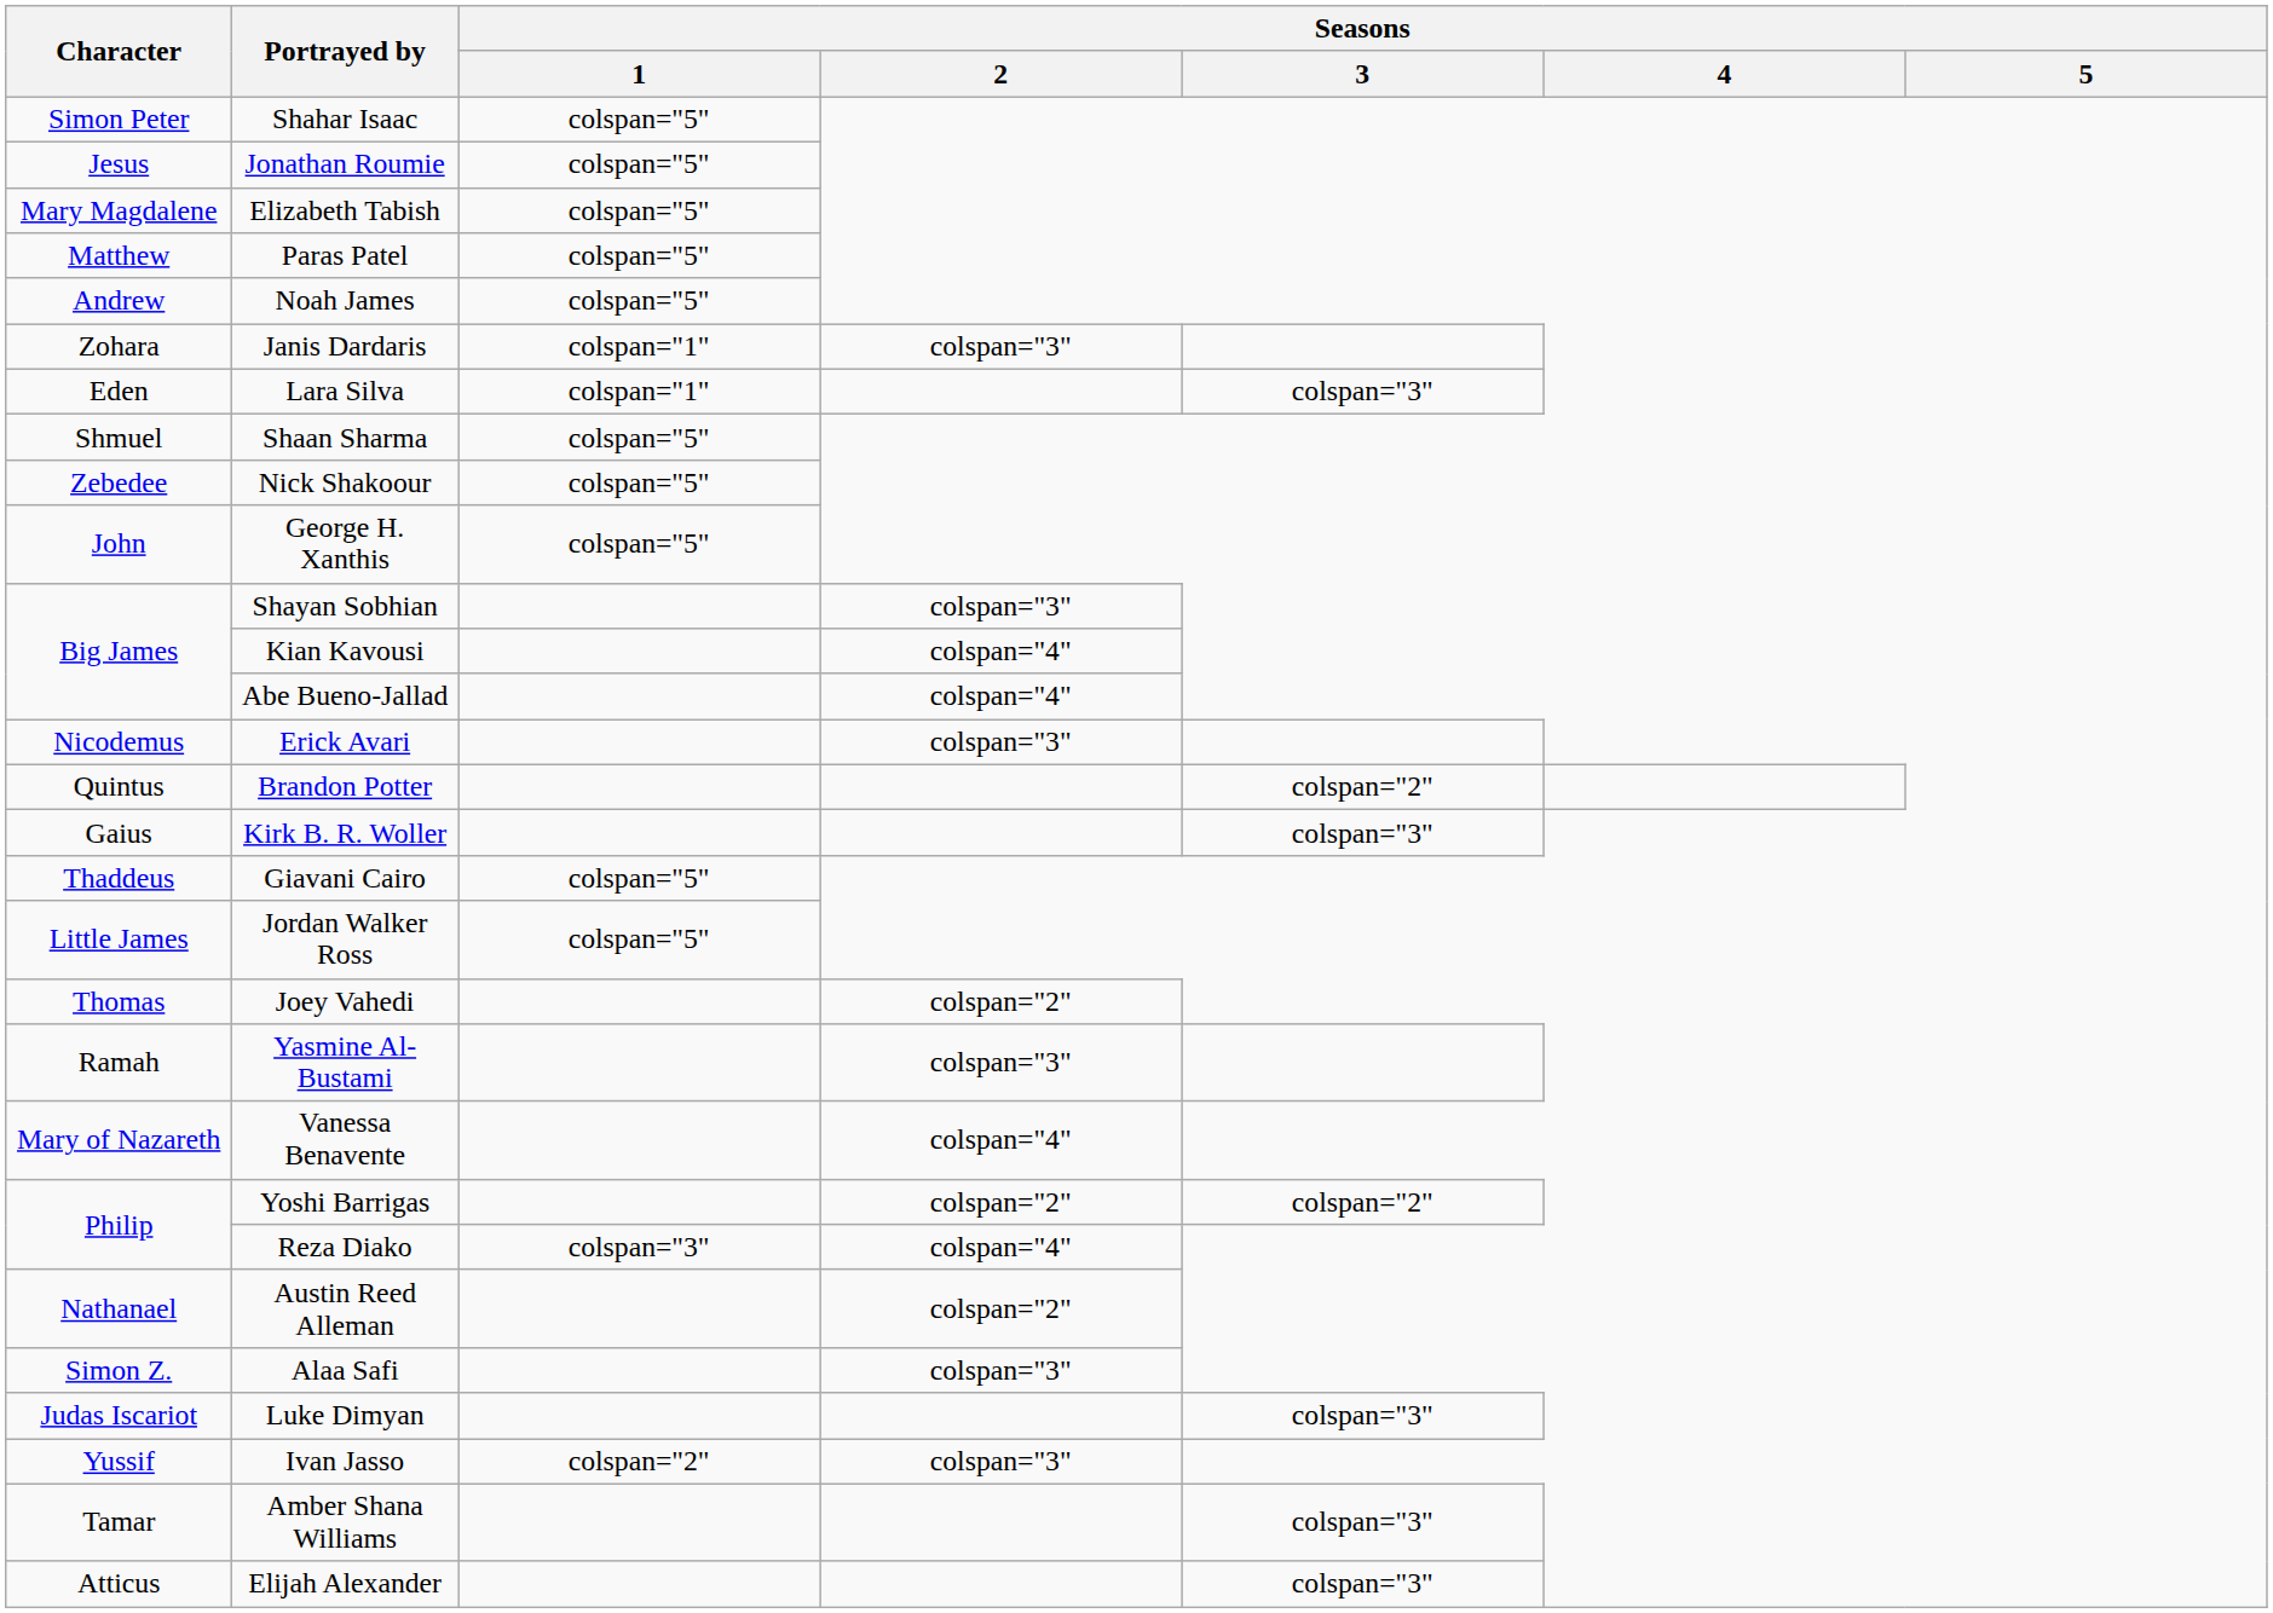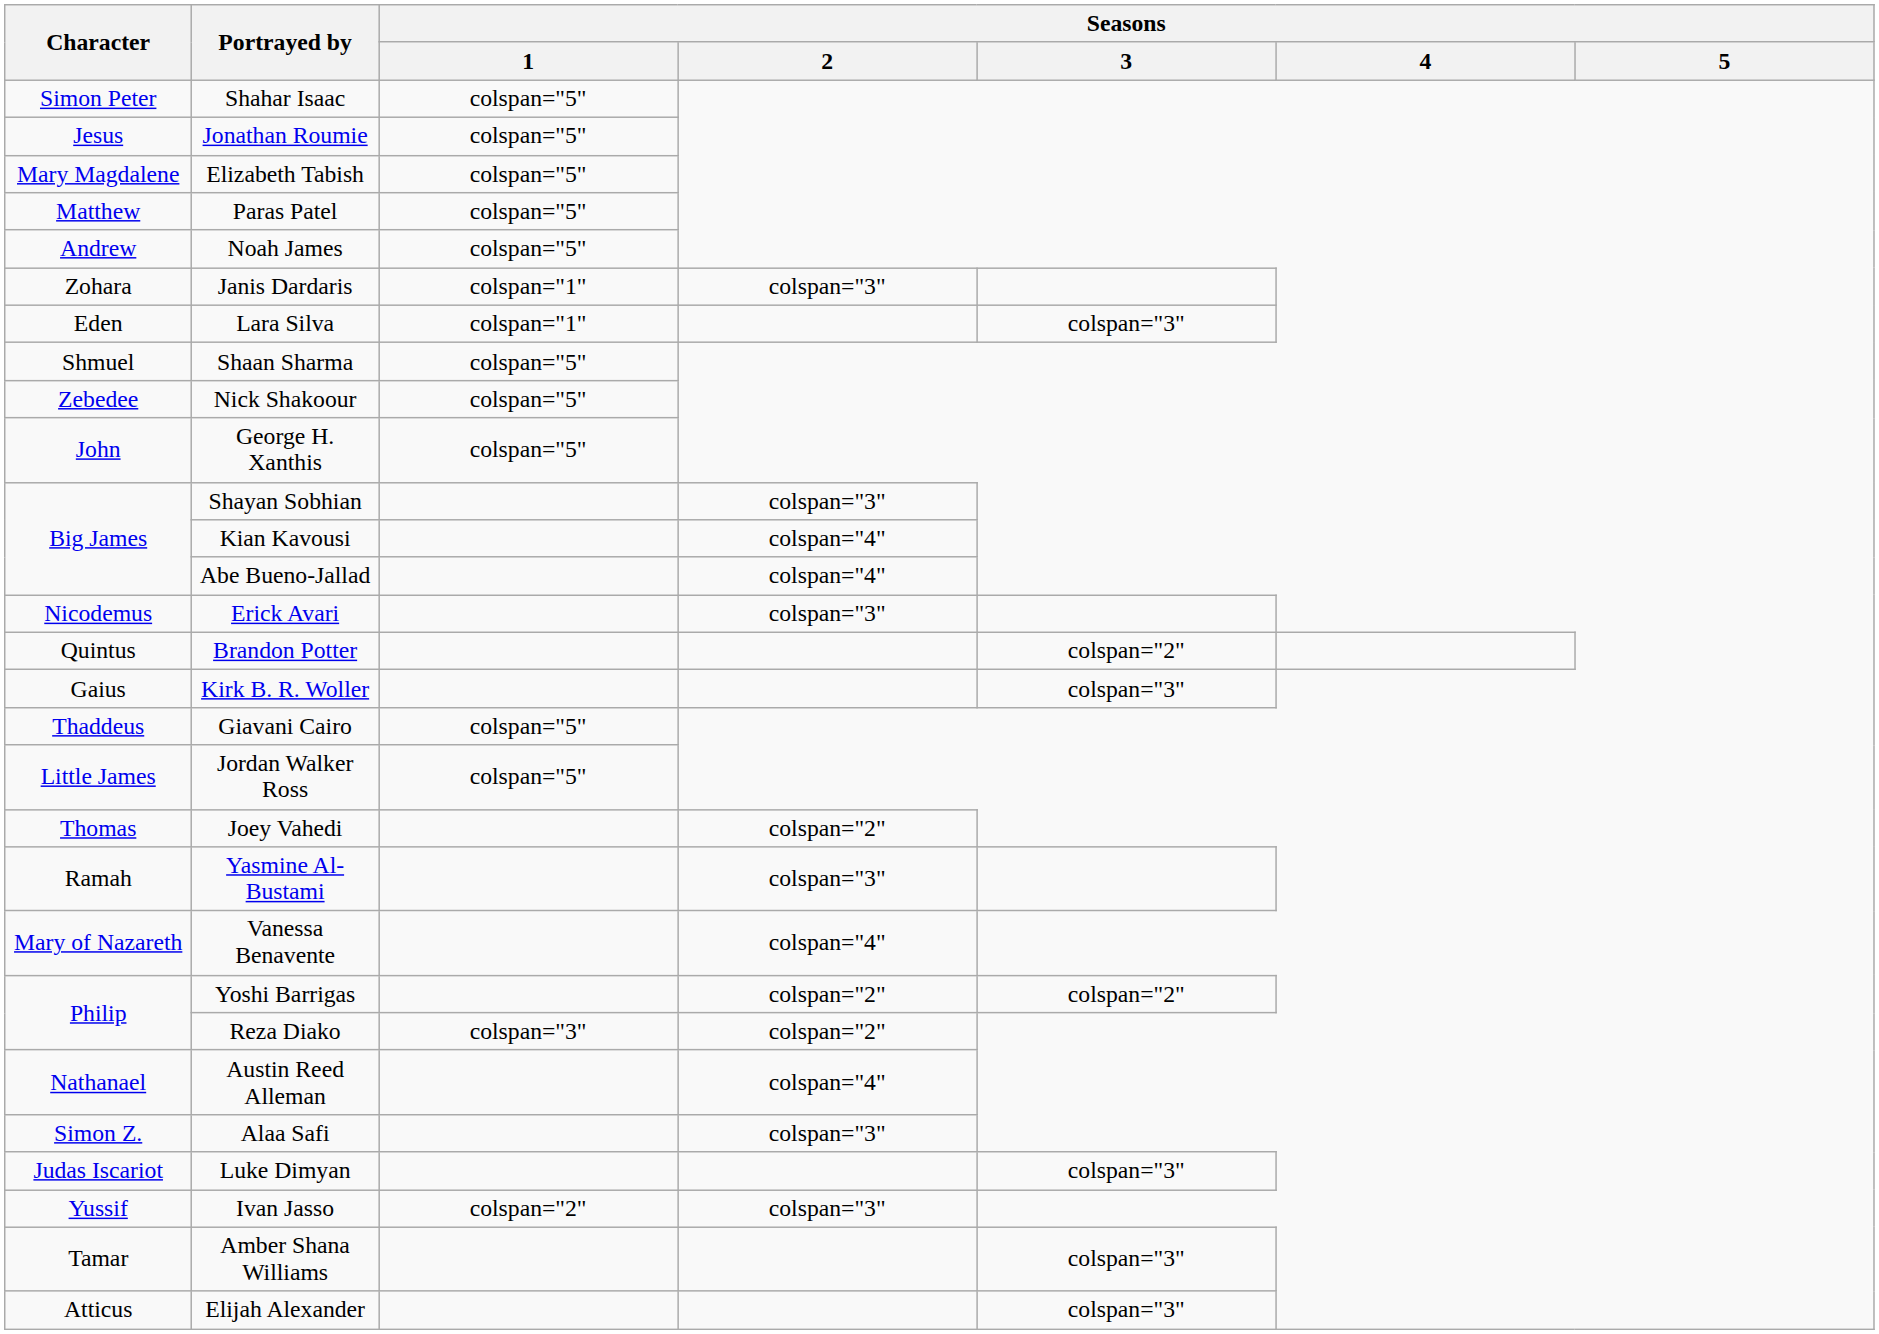Reza Diako | Seasons / 2: colspan="4" -> colspan="2"
Austin Reed Alleman | Seasons / 2: colspan="2" -> colspan="4"
